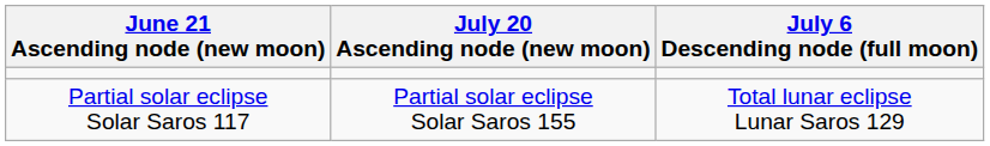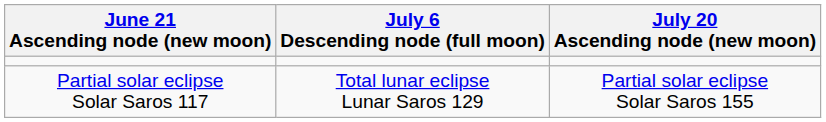columns swapped: July 6 Descending node (full moon) <-> July 20 Ascending node (new moon)
